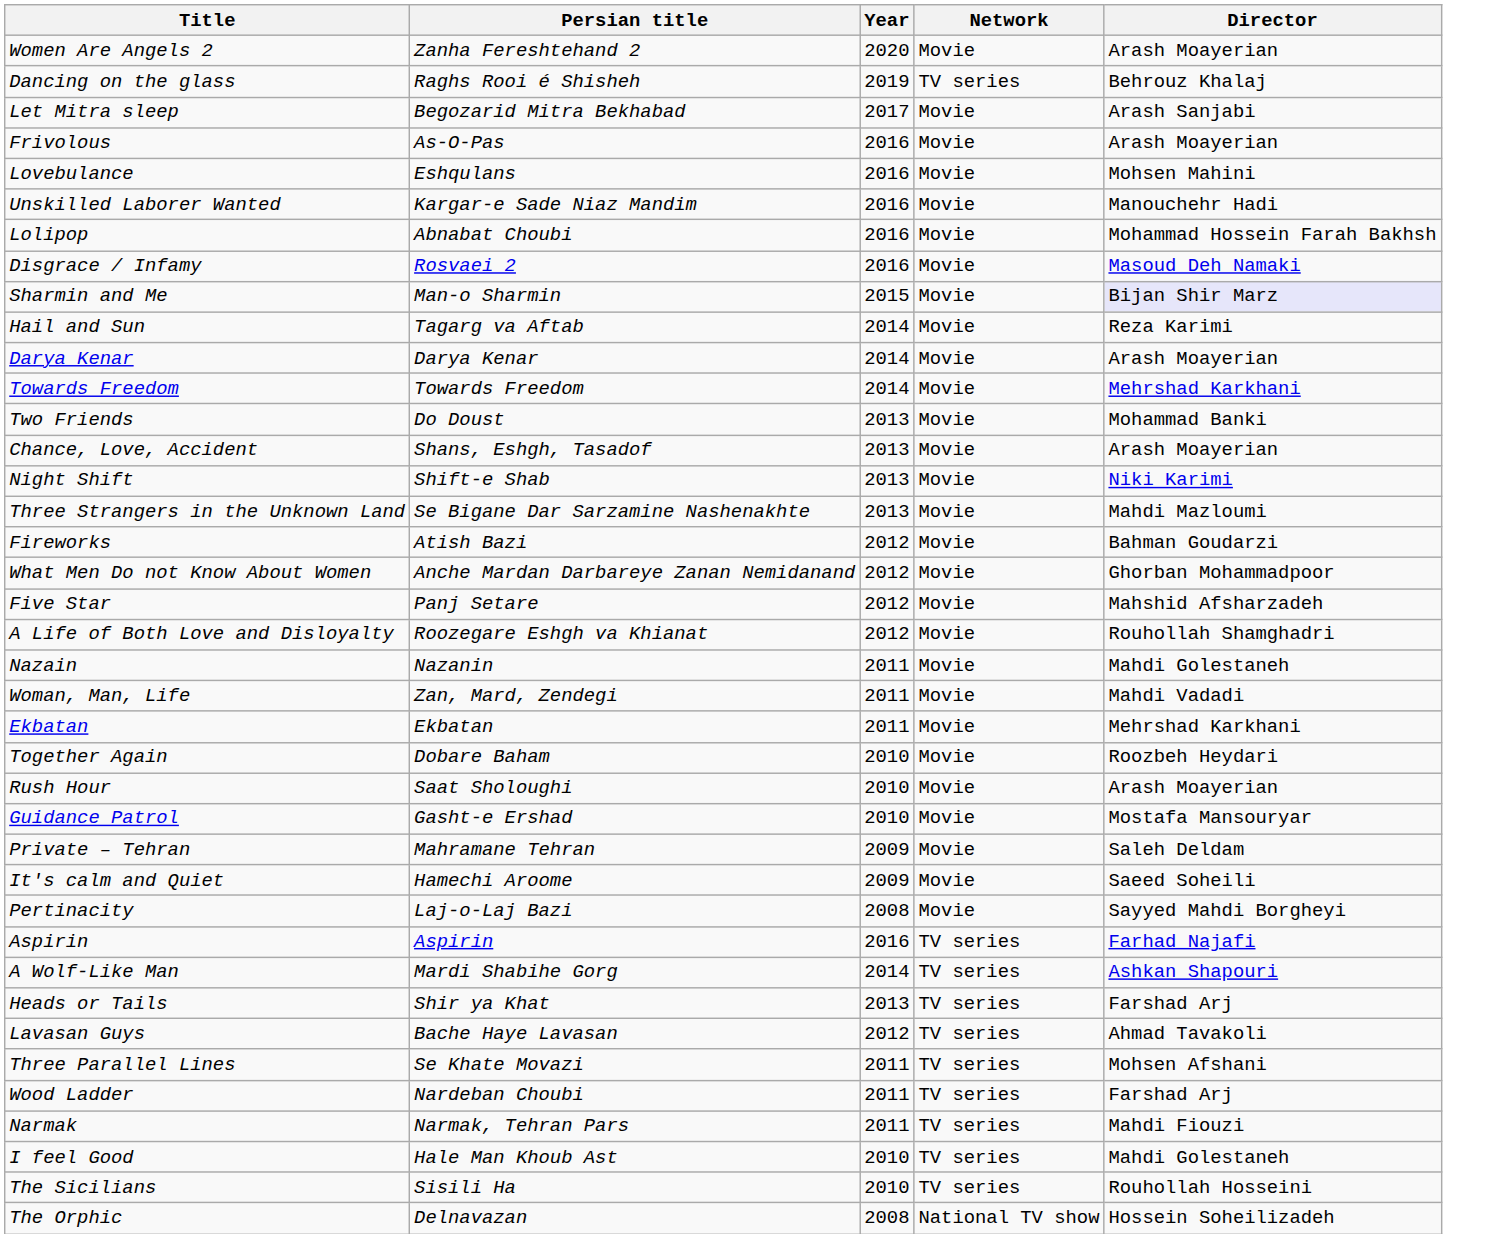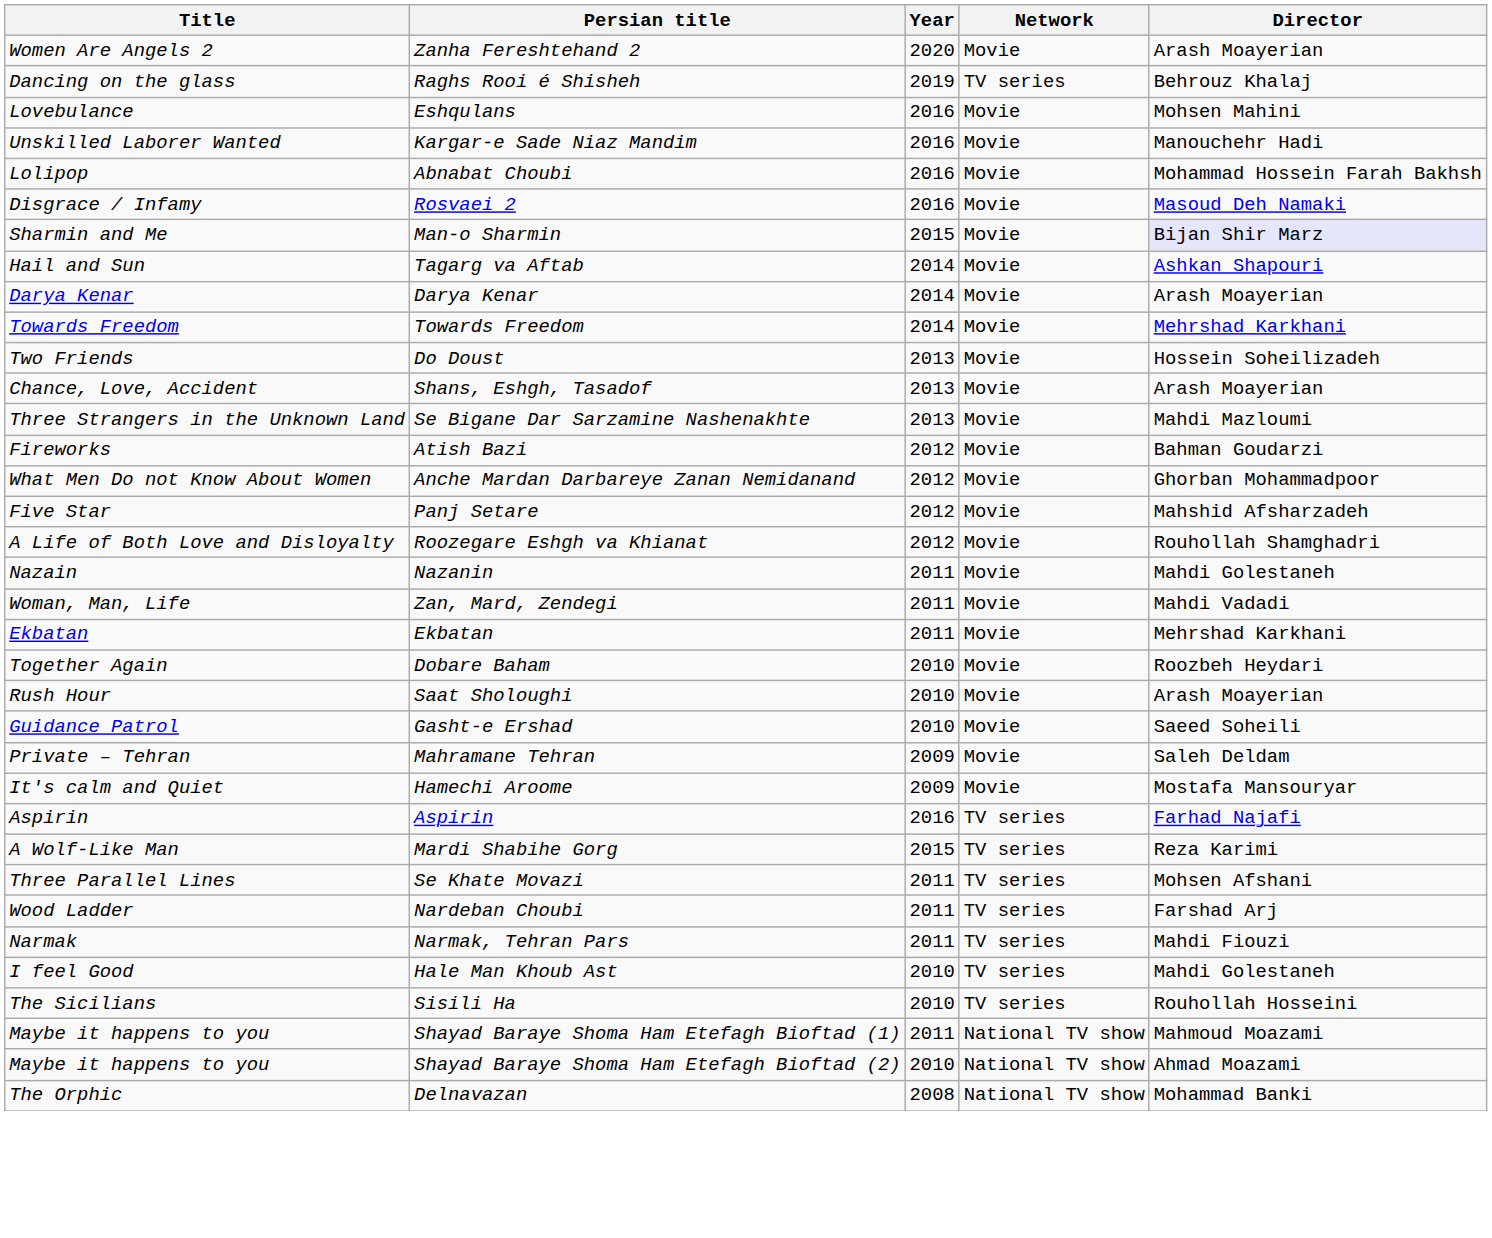- row: Let Mitra sleep | Begozarid Mitra Bekhabad | 2017 | Movie | Arash Sanjabi
- row: Frivolous | As-O-Pas | 2016 | Movie | Arash Moayerian
Tagarg va Aftab | Director: Reza Karimi -> Ashkan Shapouri
Do Doust | Director: Mohammad Banki -> Hossein Soheilizadeh
- row: Night Shift | Shift-e Shab | 2013 | Movie | Niki Karimi
Gasht-e Ershad | Director: Mostafa Mansouryar -> Saeed Soheili
Hamechi Aroome | Director: Saeed Soheili -> Mostafa Mansouryar
- row: Pertinacity | Laj-o-Laj Bazi | 2008 | Movie | Sayyed Mahdi Borgheyi
Mardi Shabihe Gorg | Year: 2014 -> 2015
Mardi Shabihe Gorg | Director: Ashkan Shapouri -> Reza Karimi
- row: Heads or Tails | Shir ya Khat | 2013 | TV series | Farshad Arj
- row: Lavasan Guys | Bache Haye Lavasan | 2012 | TV series | Ahmad Tavakoli
+ row: Maybe it happens to you | Shayad Baraye Shoma Ham Etefagh Bioftad (1) | 2011 | National TV show | Mahmoud Moazami
+ row: Maybe it happens to you | Shayad Baraye Shoma Ham Etefagh Bioftad (2) | 2010 | National TV show | Ahmad Moazami
Delnavazan | Director: Hossein Soheilizadeh -> Mohammad Banki
